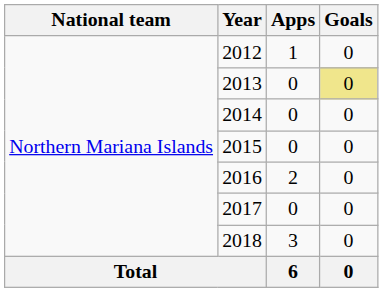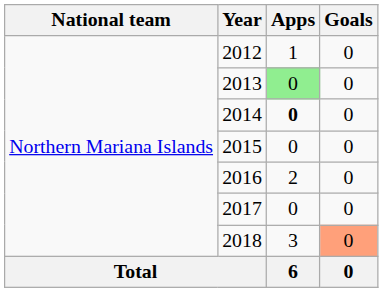2013 | Apps: no background -> lightgreen background
2013 | Goals: khaki background -> no background
2014 | Apps: normal -> bold
2018 | Goals: no background -> lightsalmon background
